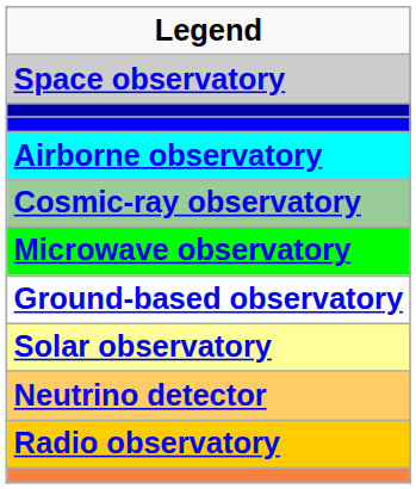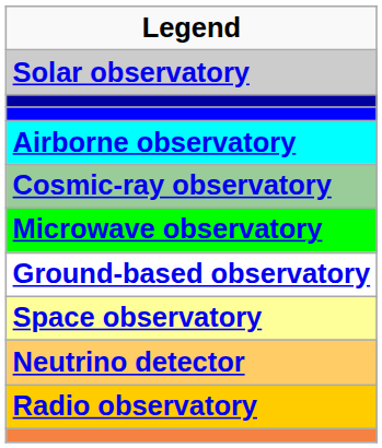row 2 | column 1: Space observatory -> Solar observatory
row 9 | column 1: Solar observatory -> Space observatory
